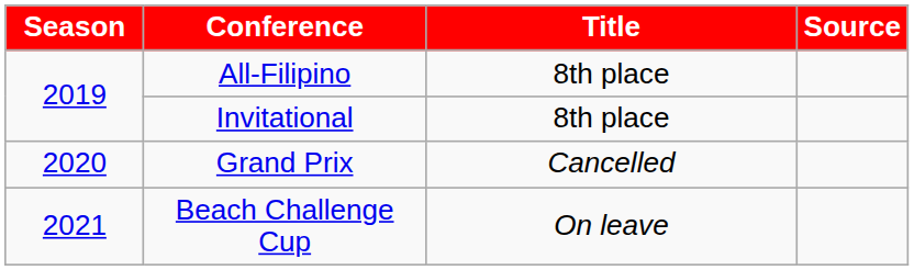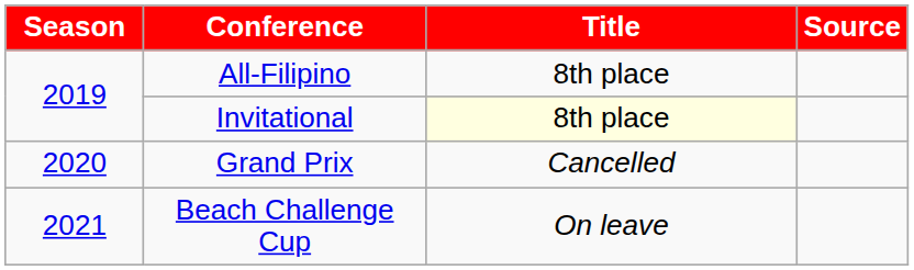Invitational | Title: no background -> lightyellow background
